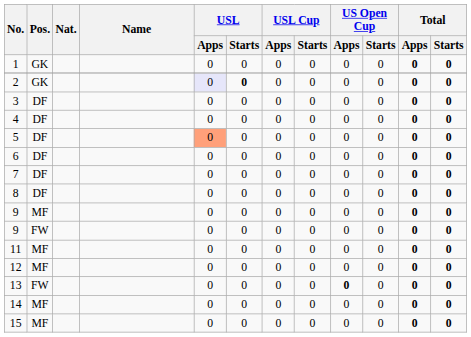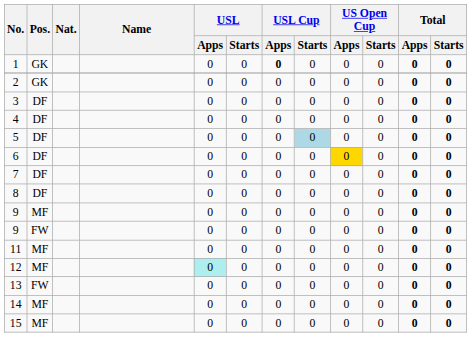1 | USL Cup / Apps: normal -> bold
2 | USL / Apps: lavender background -> no background
2 | USL / Starts: bold -> normal
5 | USL / Apps: lightsalmon background -> no background
5 | USL Cup / Starts: no background -> lightblue background
6 | US Open Cup / Apps: no background -> gold background
12 | USL / Apps: no background -> paleturquoise background
13 | US Open Cup / Apps: bold -> normal
